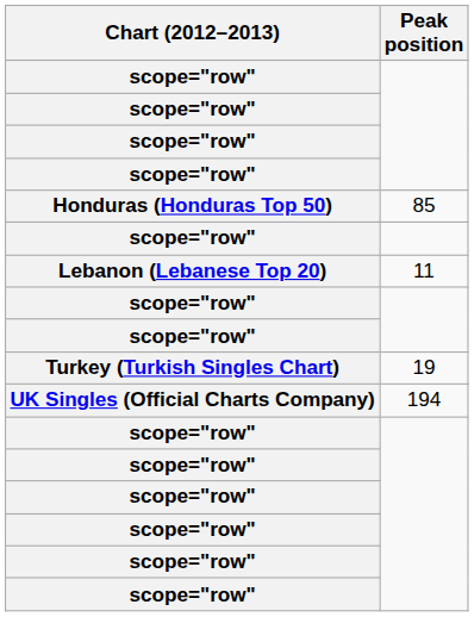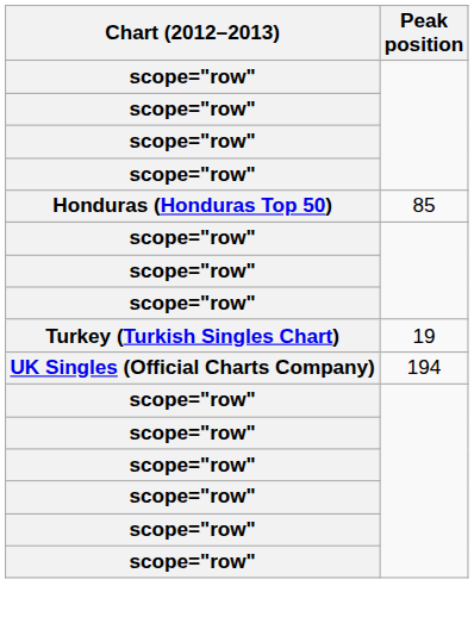- row: Lebanon (Lebanese Top 20) | 11
